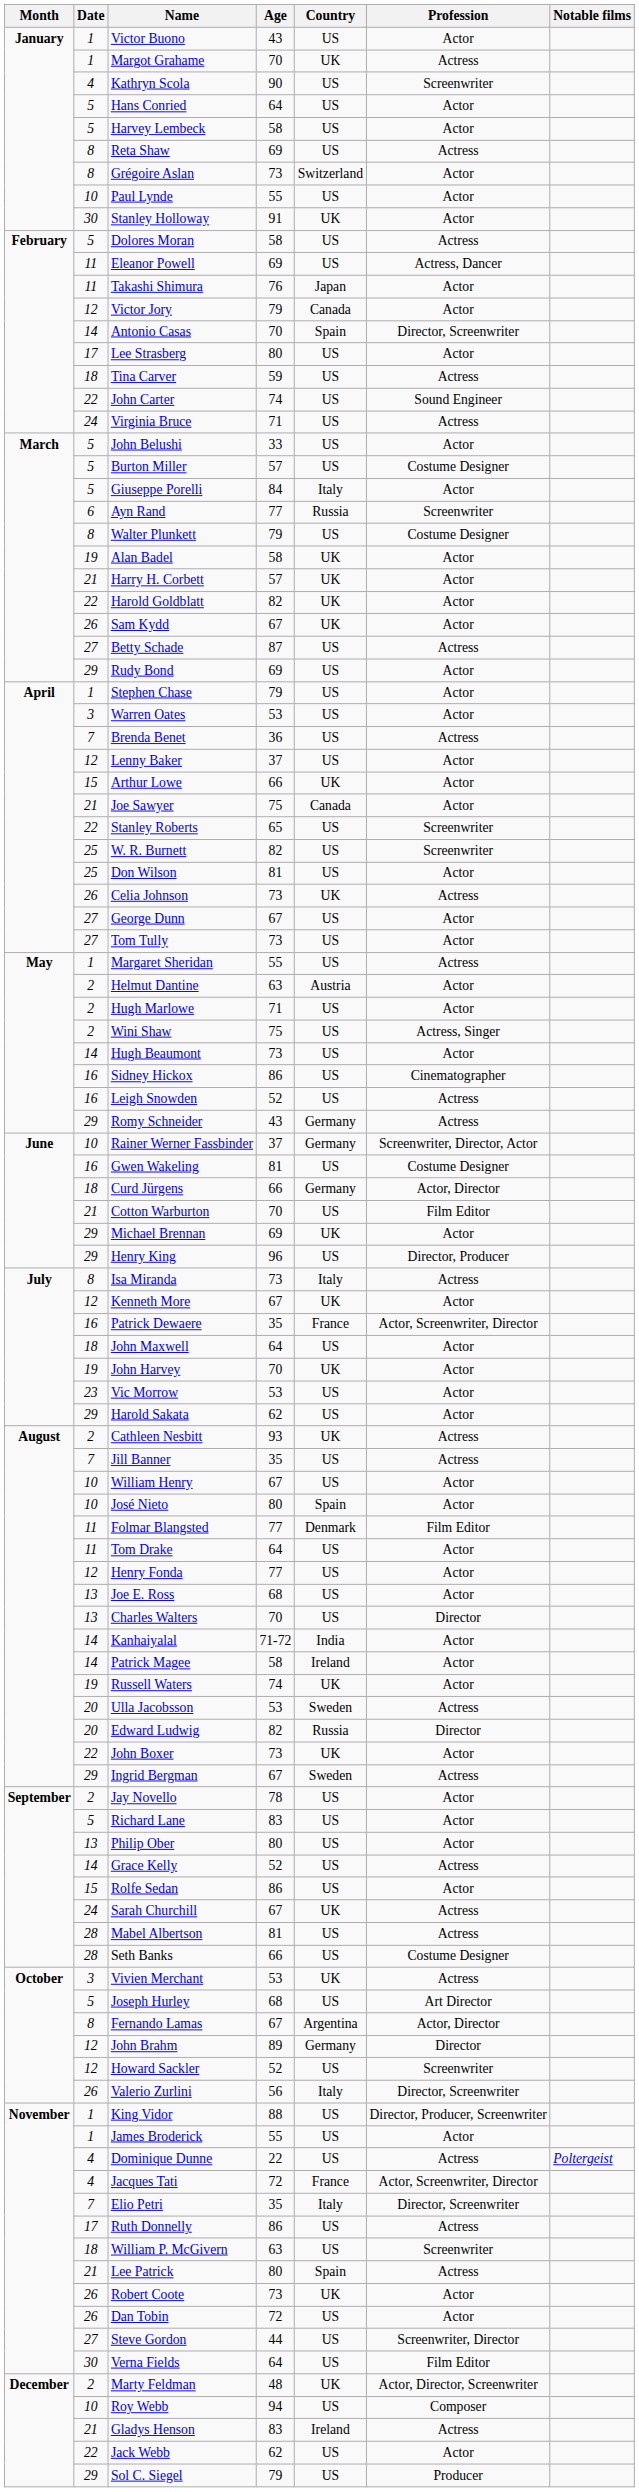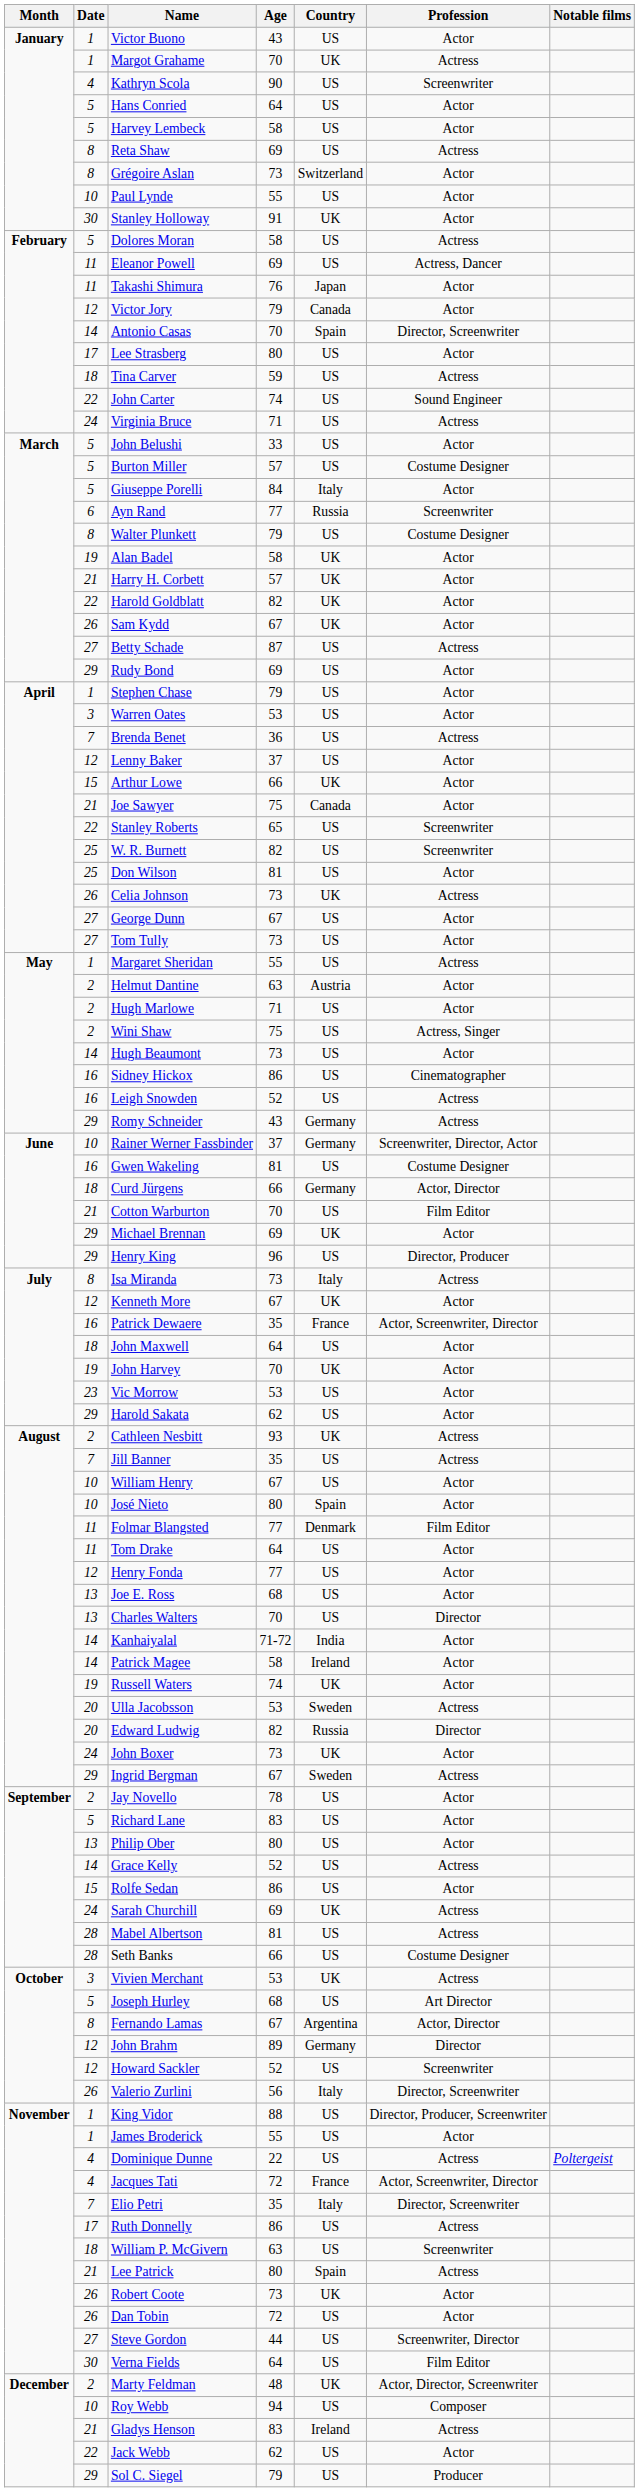John Boxer | Date: 22 -> 24
Sarah Churchill | Age: 67 -> 69
